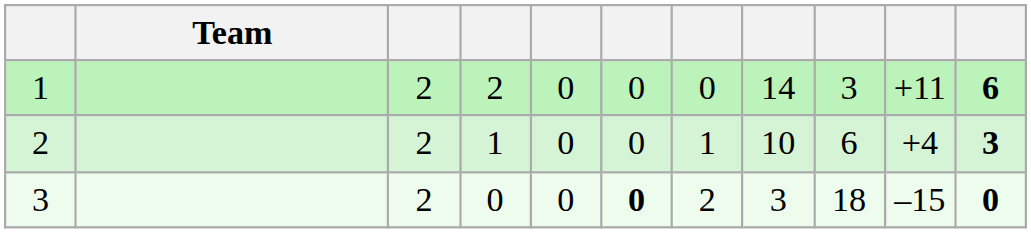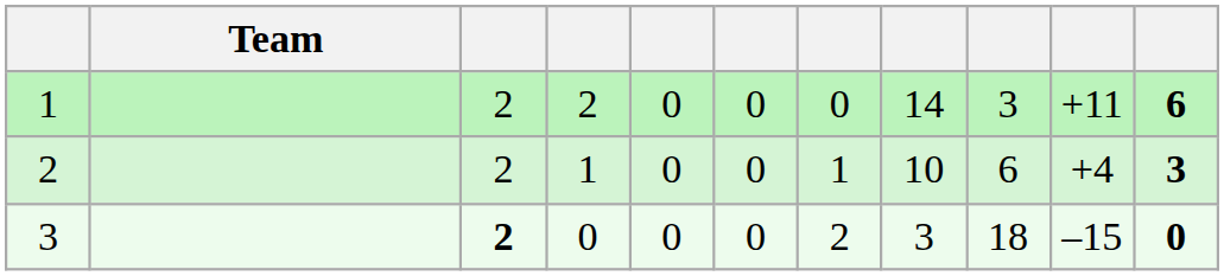row 4 | column 3: normal -> bold
row 4 | column 6: bold -> normal
